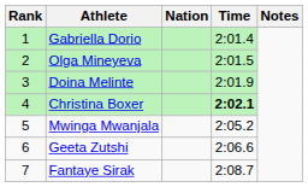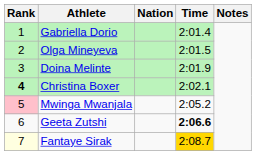Christina Boxer | Rank: normal -> bold
Christina Boxer | Time: bold -> normal
Mwinga Mwanjala | Rank: no background -> pink background
Geeta Zutshi | Time: normal -> bold
Fantaye Sirak | Rank: no background -> lightyellow background
Fantaye Sirak | Time: no background -> gold background
